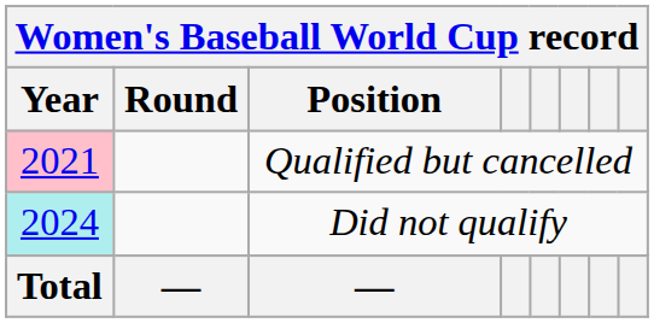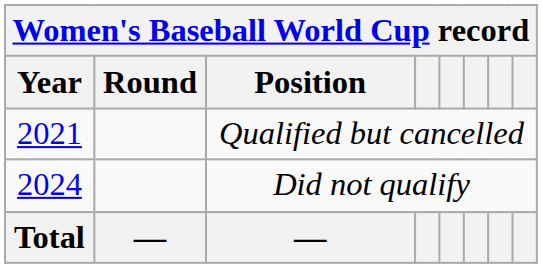Qualified but cancelled | Year: pink background -> no background
Did not qualify | Year: paleturquoise background -> no background
